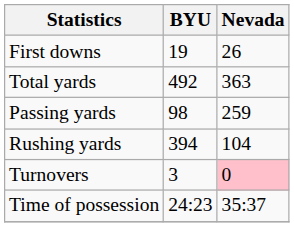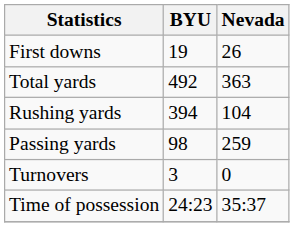rows swapped: Rushing yards <-> Passing yards
Turnovers | Nevada: pink background -> no background
